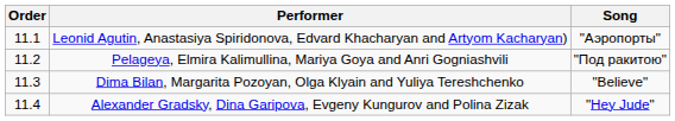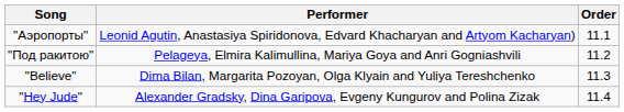columns swapped: Order <-> Song
